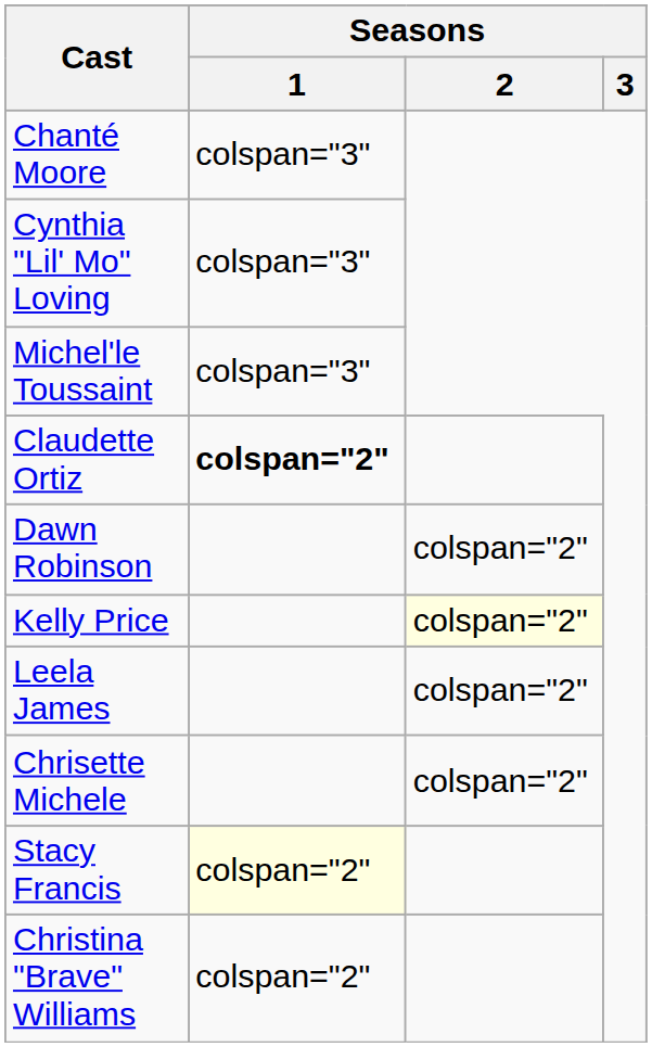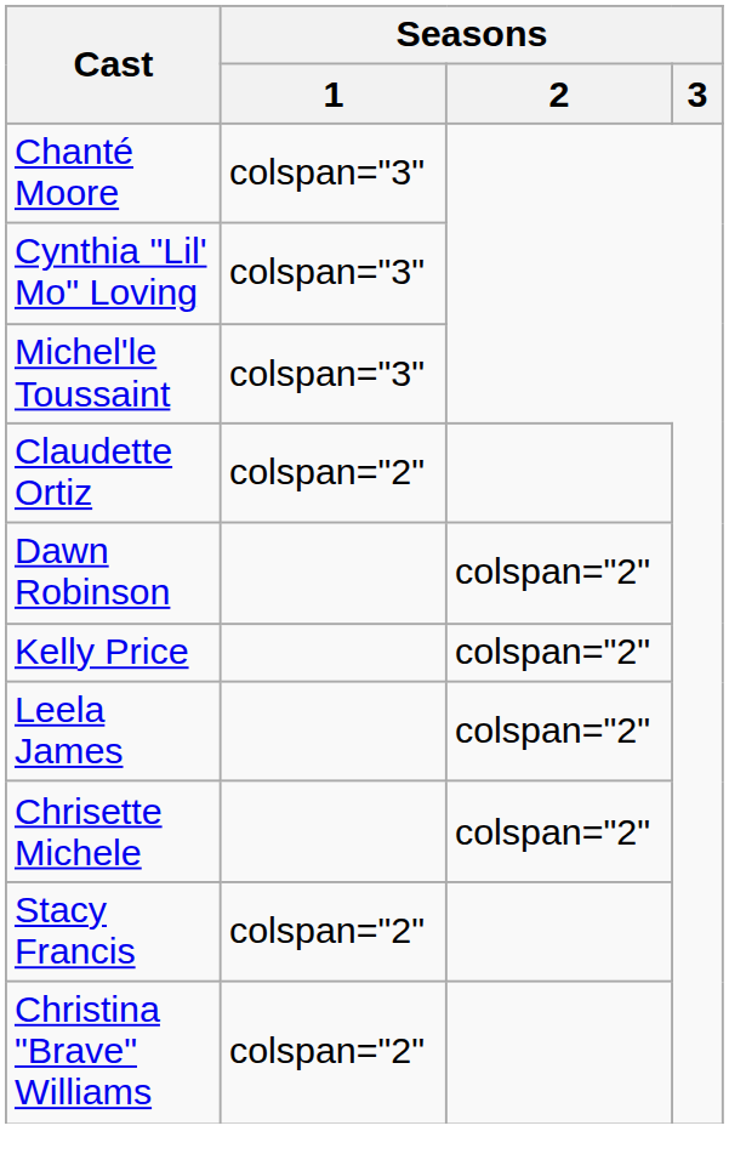Claudette Ortiz | Seasons / 1: bold -> normal
Kelly Price | Seasons / 2: lightyellow background -> no background
Stacy Francis | Seasons / 1: lightyellow background -> no background
